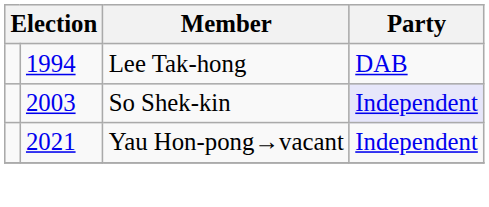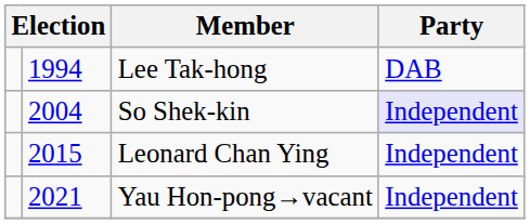So Shek-kin | column 2: 2003 -> 2004
+ row: 2015 | Leonard Chan Ying | Independent
